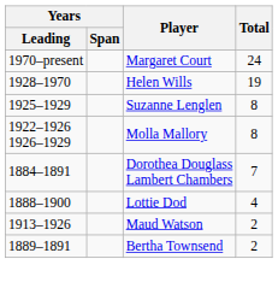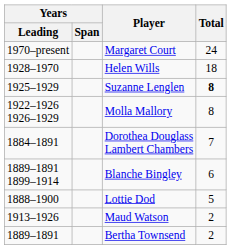Helen Wills | Total: 19 -> 18
Suzanne Lenglen | Total: normal -> bold
+ row: 1889–1891 1899–1914 | Blanche Bingley | 6
Lottie Dod | Total: 4 -> 5
